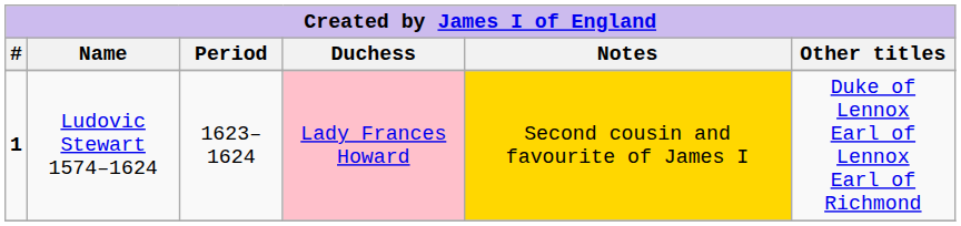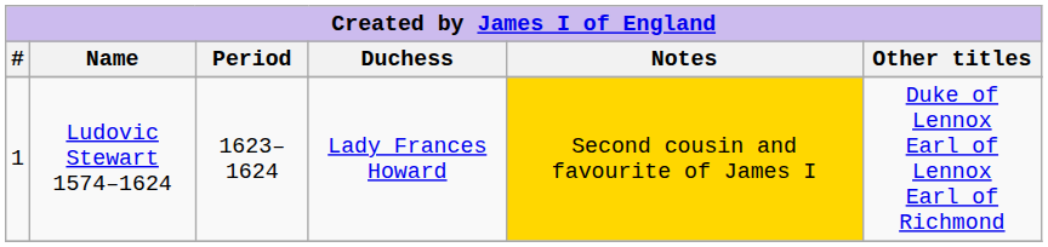Ludovic Stewart 1574–1624 | #: bold -> normal
Ludovic Stewart 1574–1624 | Duchess: pink background -> no background
